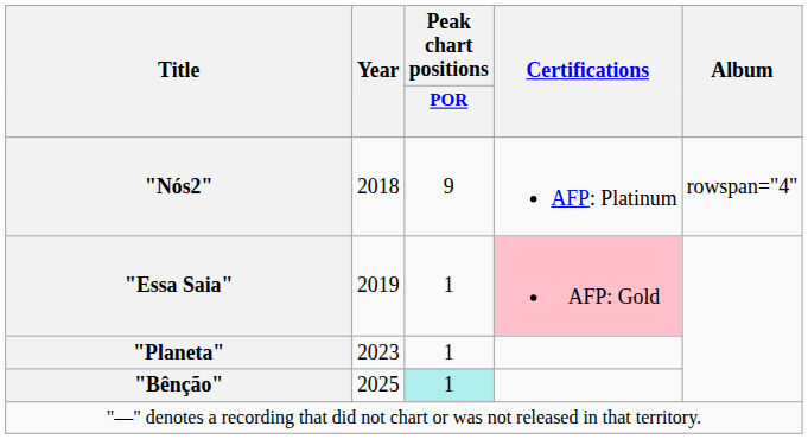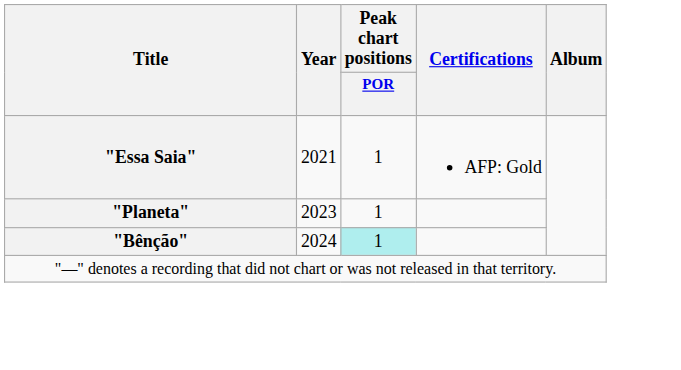- row: "Nós2" | 2018 | 9 | AFP: Platinum | rowspan="4"
"Essa Saia" | Year: 2019 -> 2021
"Essa Saia" | Certifications: pink background -> no background
"Bênção" | Year: 2025 -> 2024
